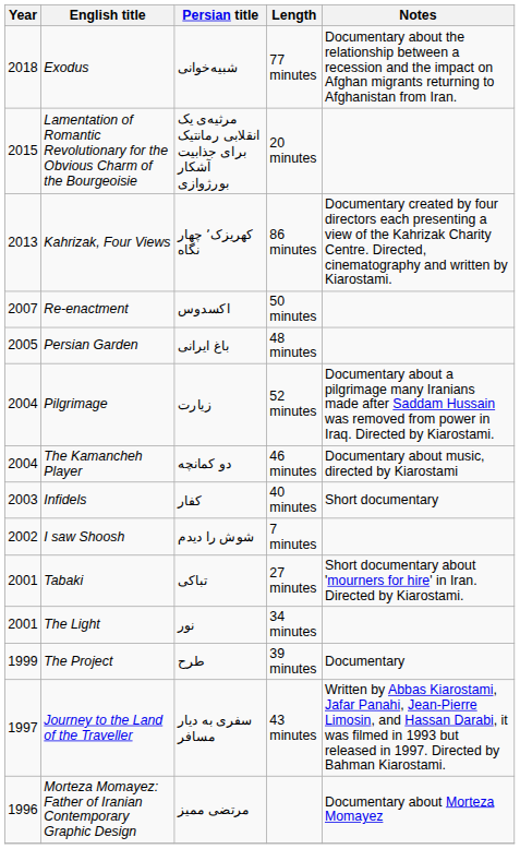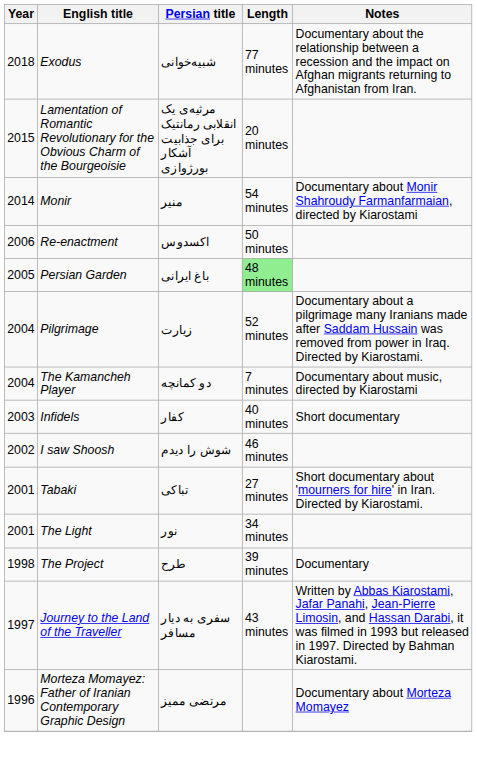+ row: 2014 | Monir | منیر | 54 minutes | Documentary about Monir Shahroudy Farmanfarmaian, directed by Kiarostami
- row: 2013 | Kahrizak, Four Views | کهریزک٬ چهار نگاه | 86 minutes | Documentary created by four directors each presenting a view of the Kahrizak Charity Centre. Directed, cinematography and written by Kiarostami.
Re-enactment | Year: 2007 -> 2006
Persian Garden | Length: no background -> lightgreen background
The Kamancheh Player | Length: 46 minutes -> 7 minutes
I saw Shoosh | Length: 7 minutes -> 46 minutes
The Project | Year: 1999 -> 1998
